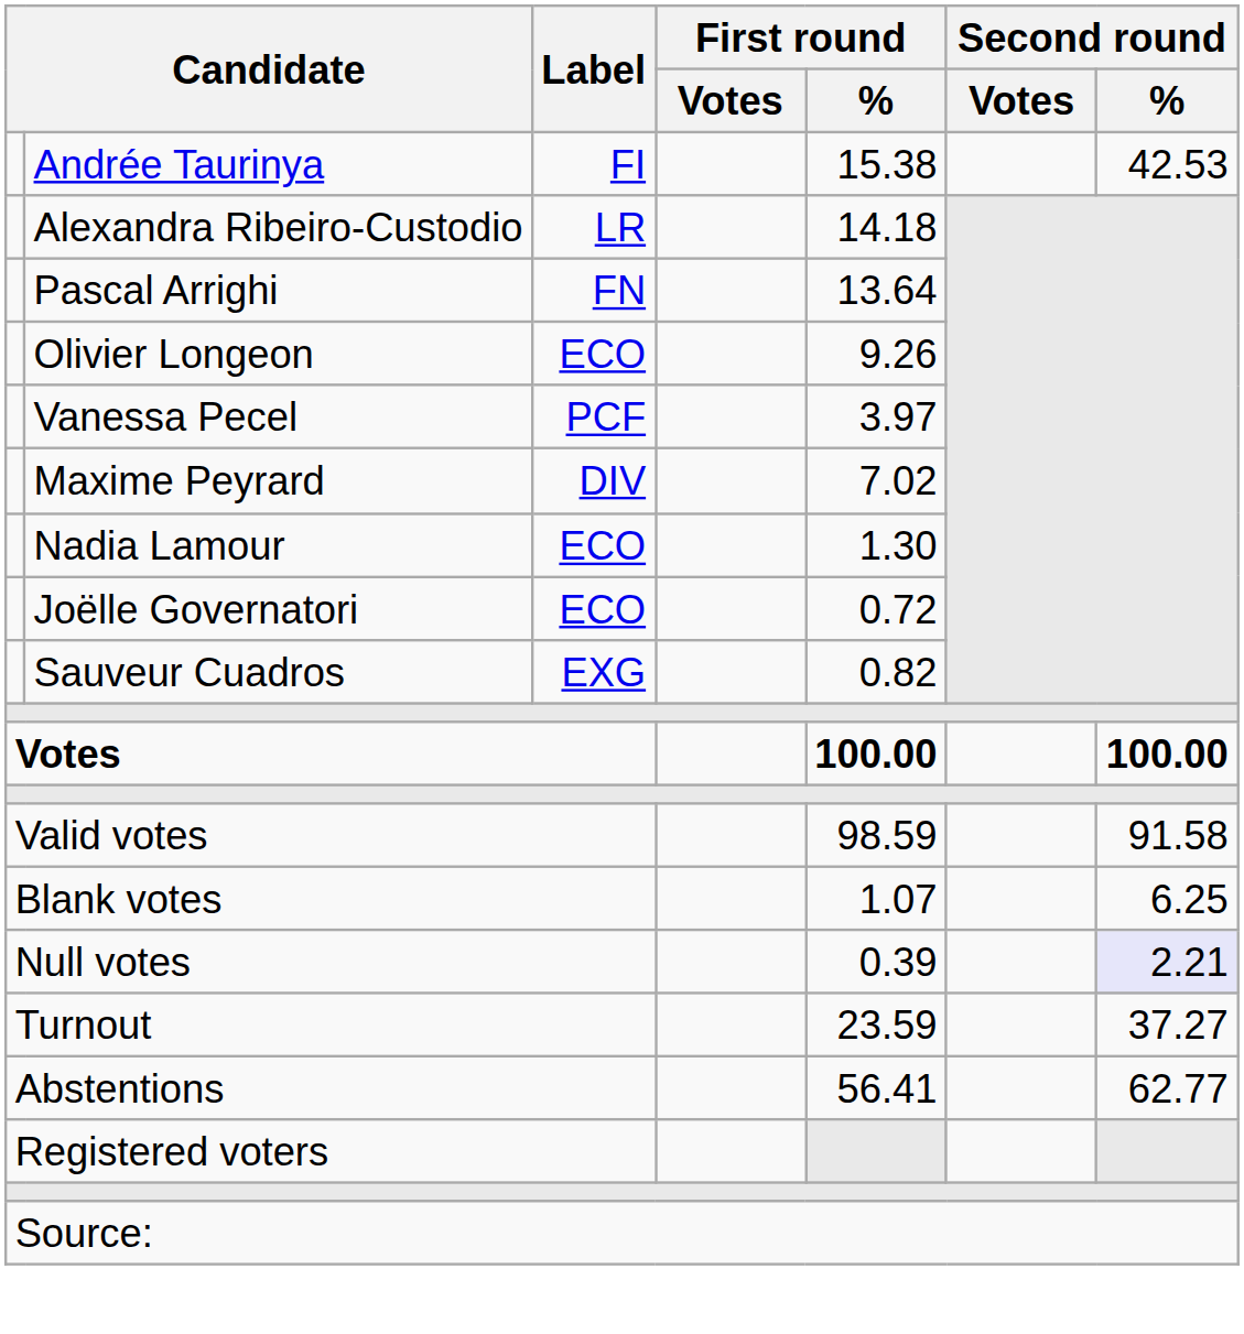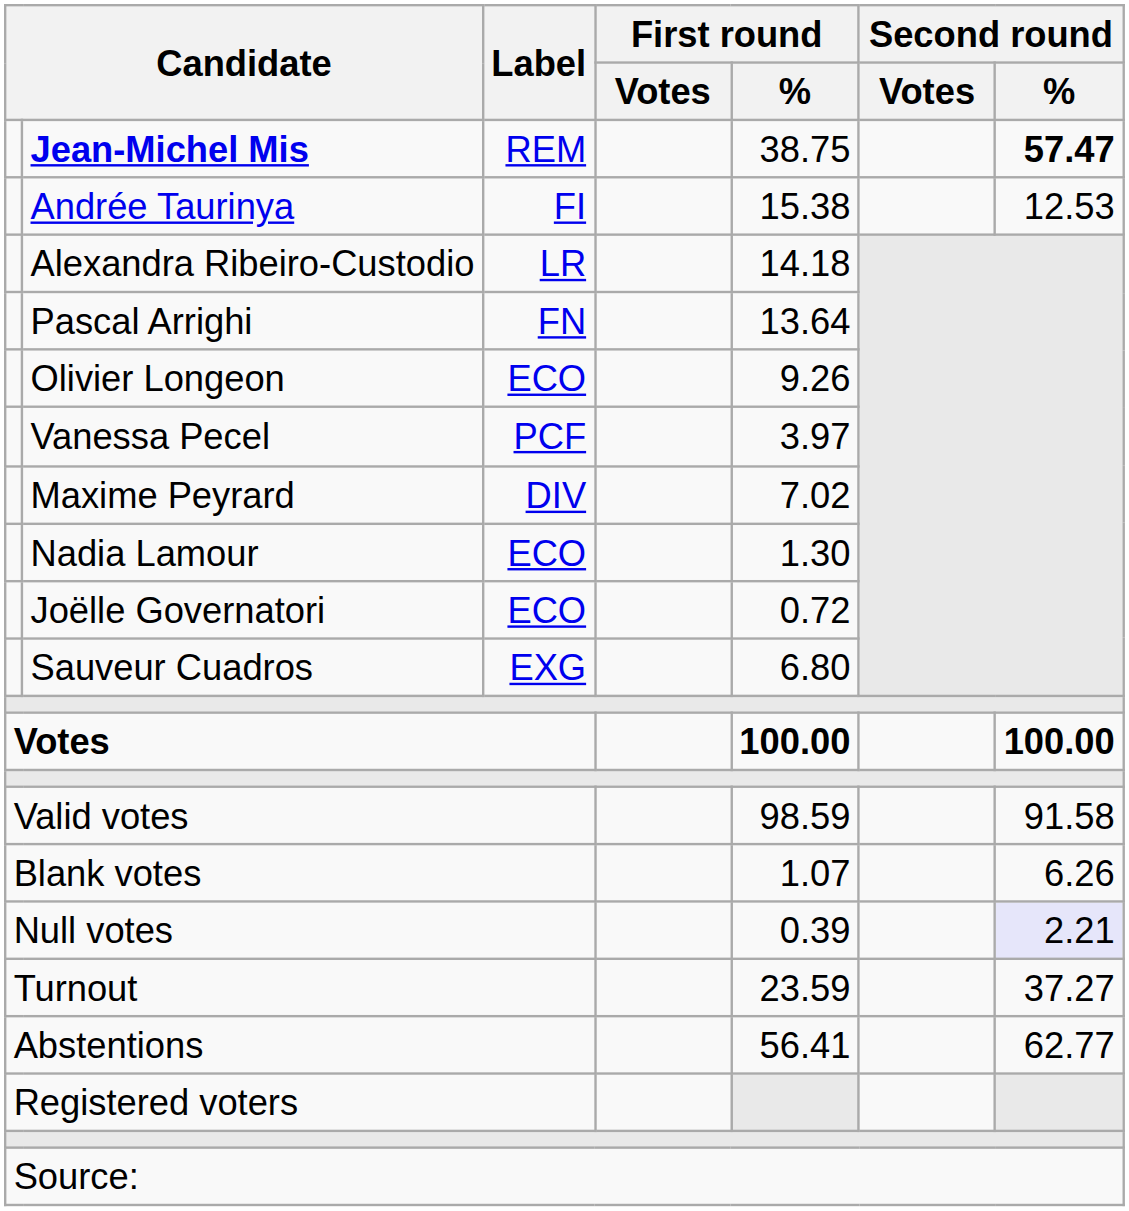+ row: Jean-Michel Mis | REM | 38.75 | 57.47
Andrée Taurinya | Second round / %: 42.53 -> 12.53
Sauveur Cuadros | First round / %: 0.82 -> 6.80
Blank votes | Second round / %: 6.25 -> 6.26
